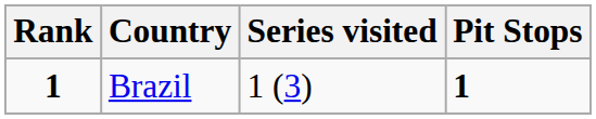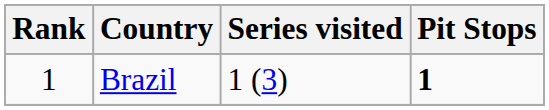Brazil | Rank: bold -> normal
